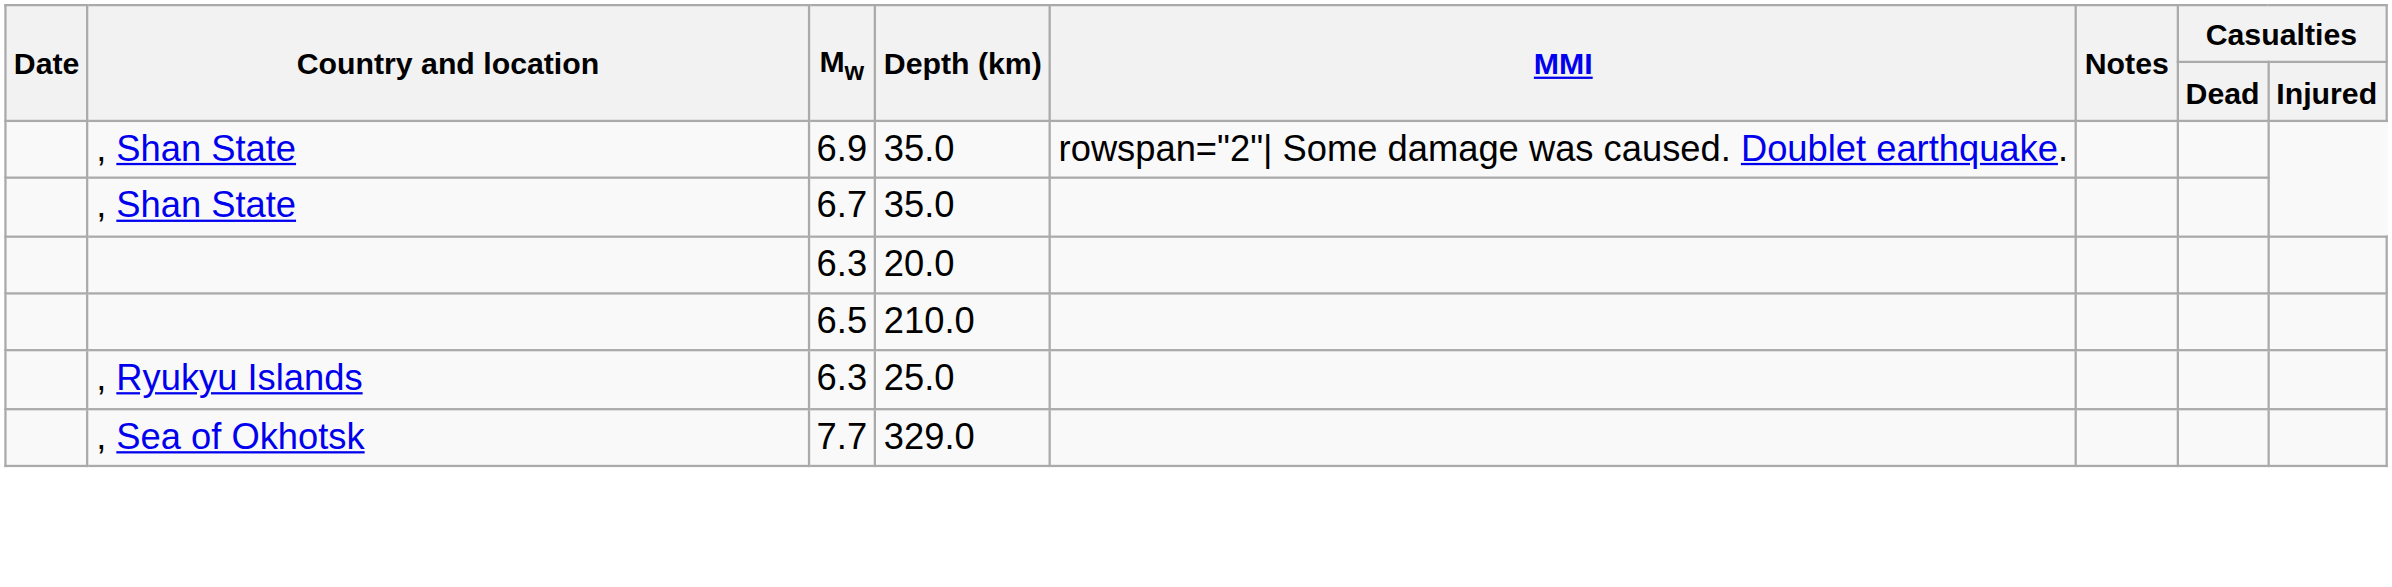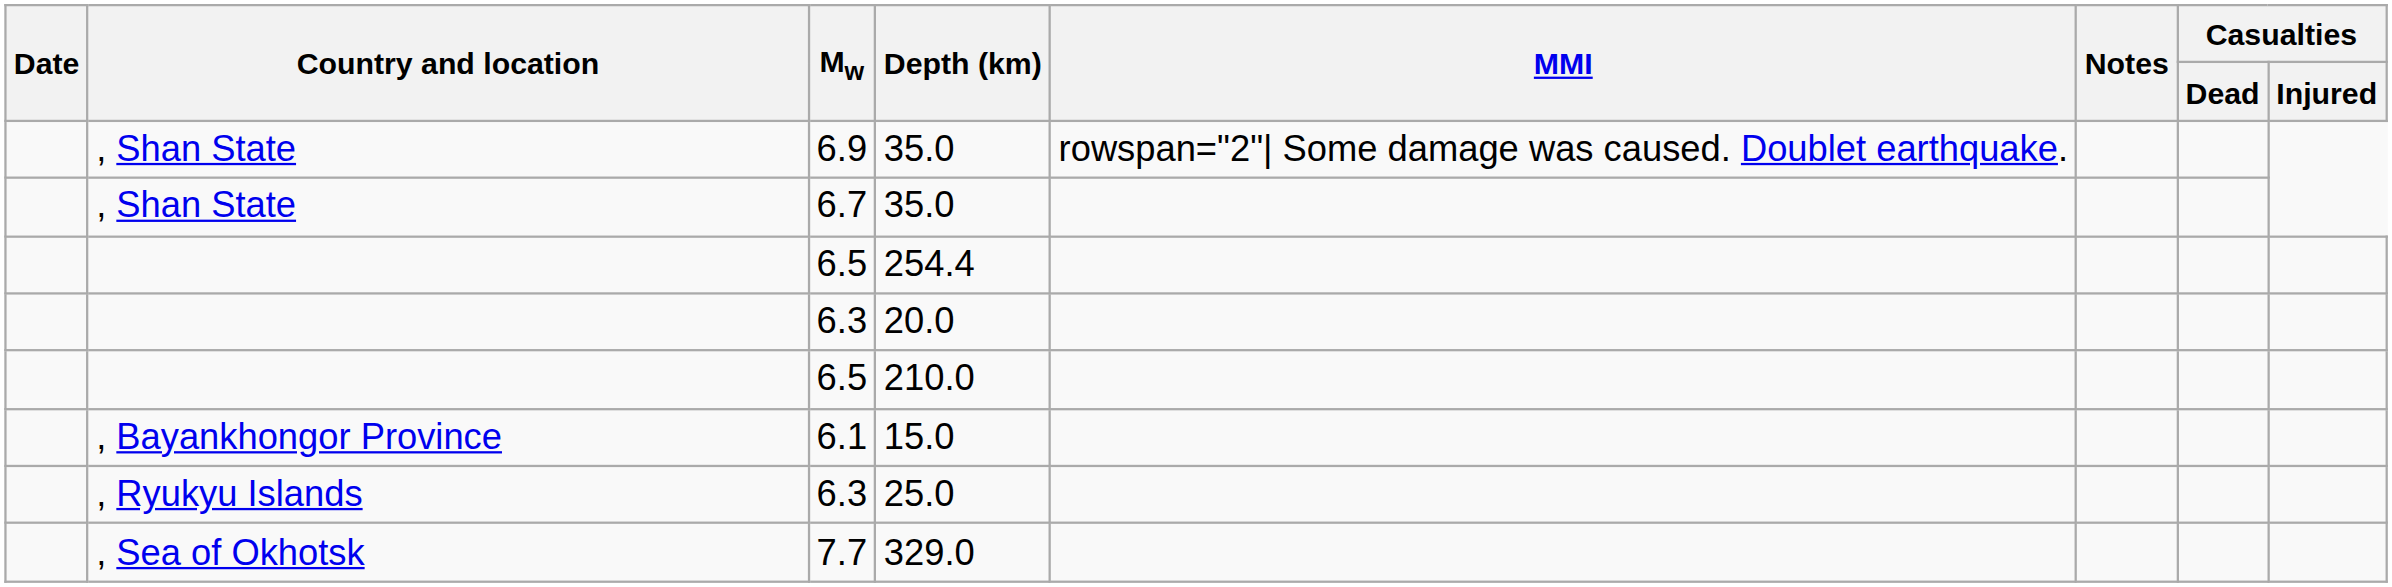+ row: 6.5 | 254.4
+ row: , Bayankhongor Province | 6.1 | 15.0
